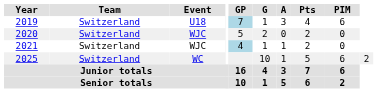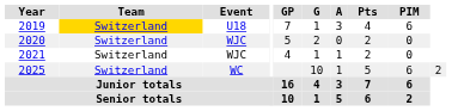2019 | Team: no background -> gold background
2019 | GP: lightblue background -> no background
2021 | GP: lightblue background -> no background
